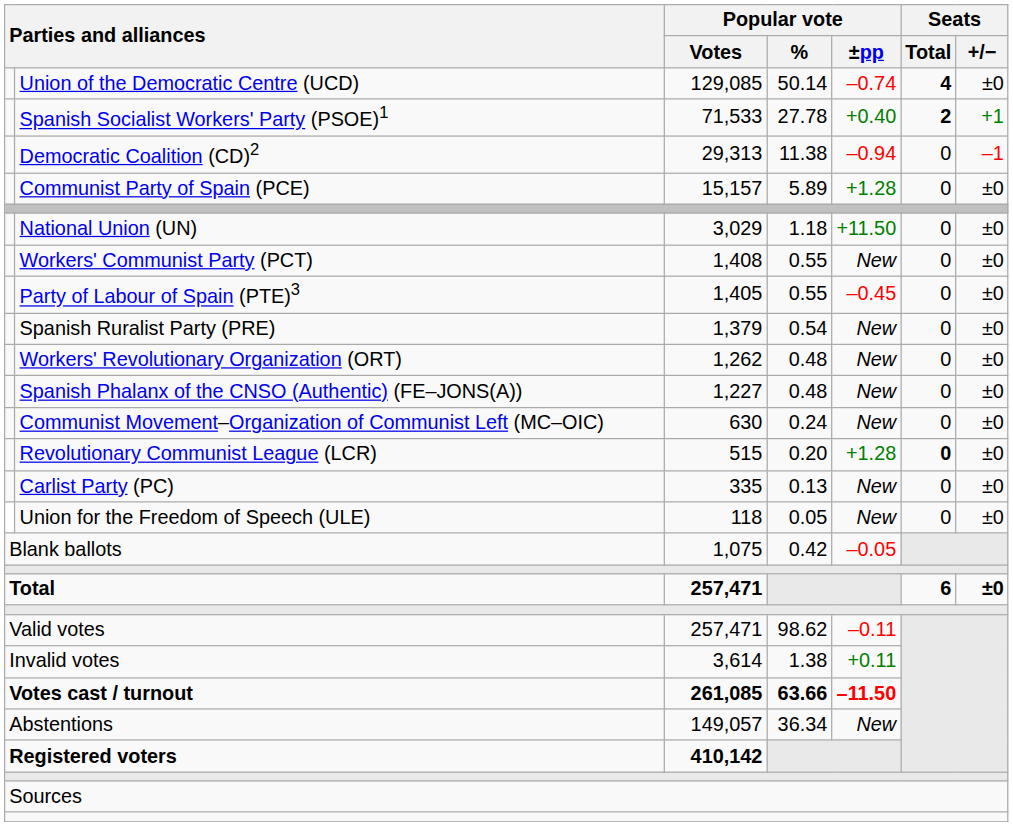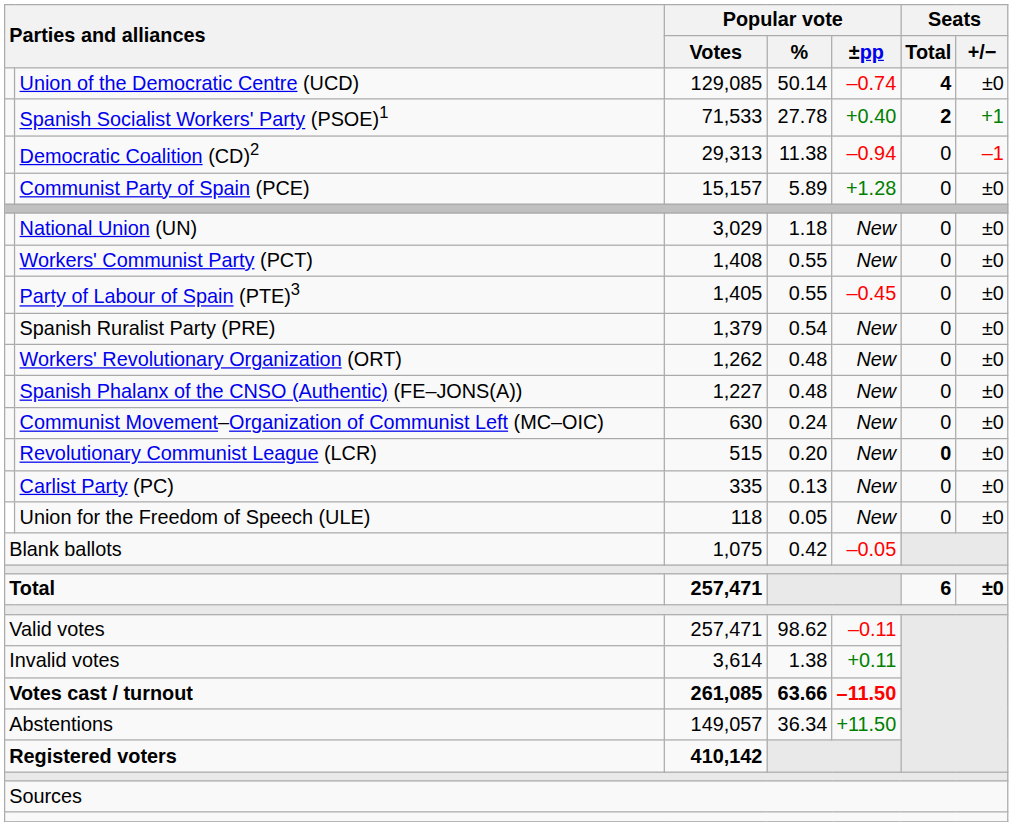National Union (UN) | Popular vote / ±pp: +11.50 -> New
Revolutionary Communist League (LCR) | Popular vote / ±pp: +1.28 -> New
Abstentions | Popular vote / ±pp: New -> +11.50
